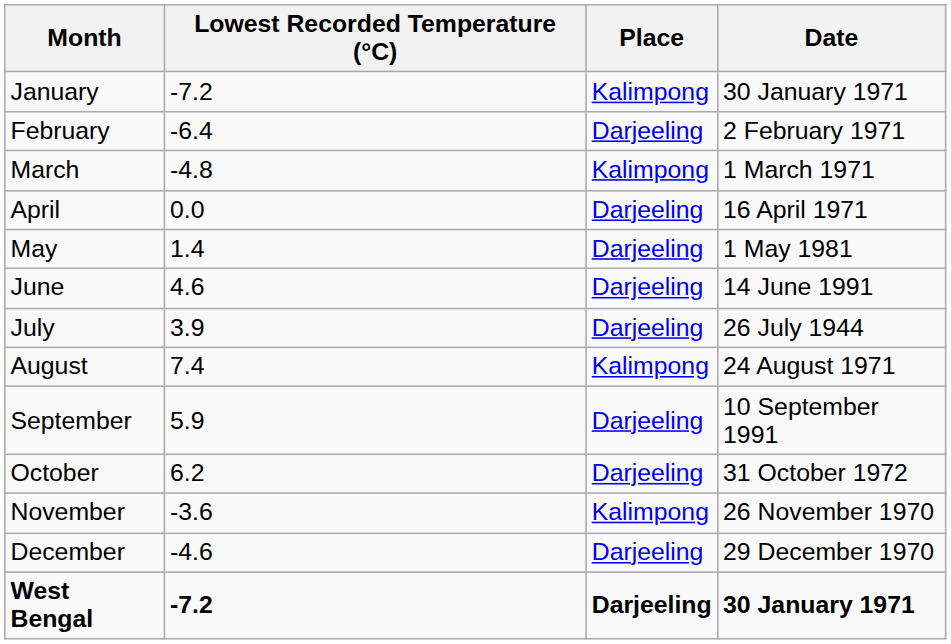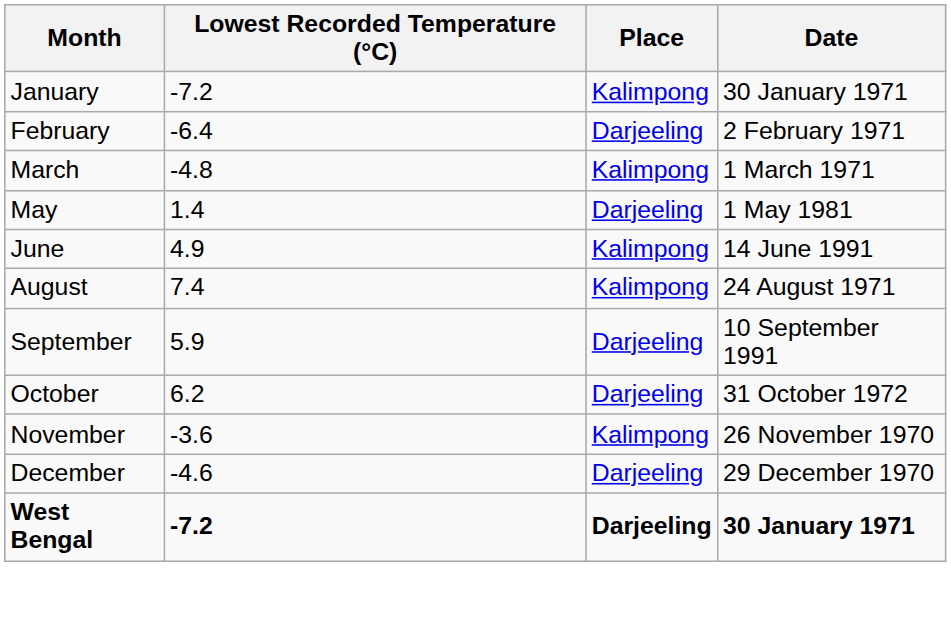- row: April | 0.0 | Darjeeling | 16 April 1971
June | Lowest Recorded Temperature (°C): 4.6 -> 4.9
June | Place: Darjeeling -> Kalimpong
- row: July | 3.9 | Darjeeling | 26 July 1944
